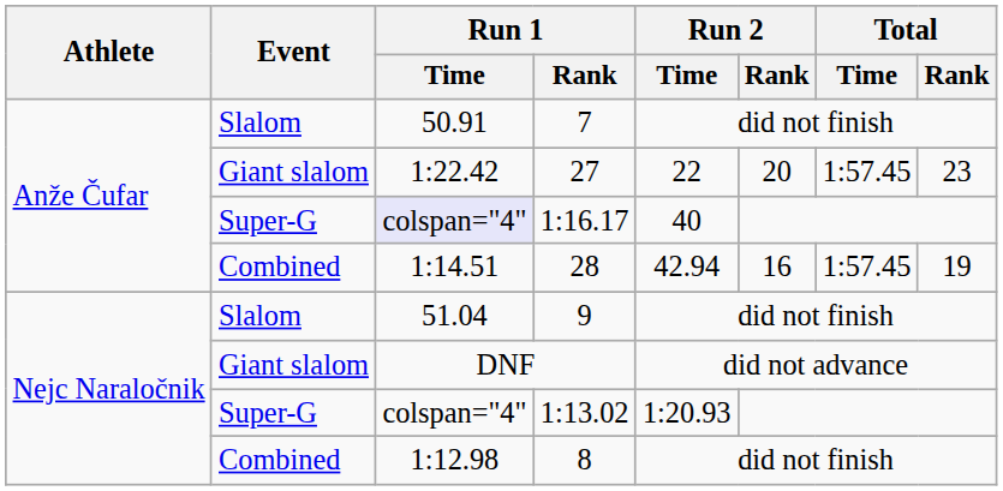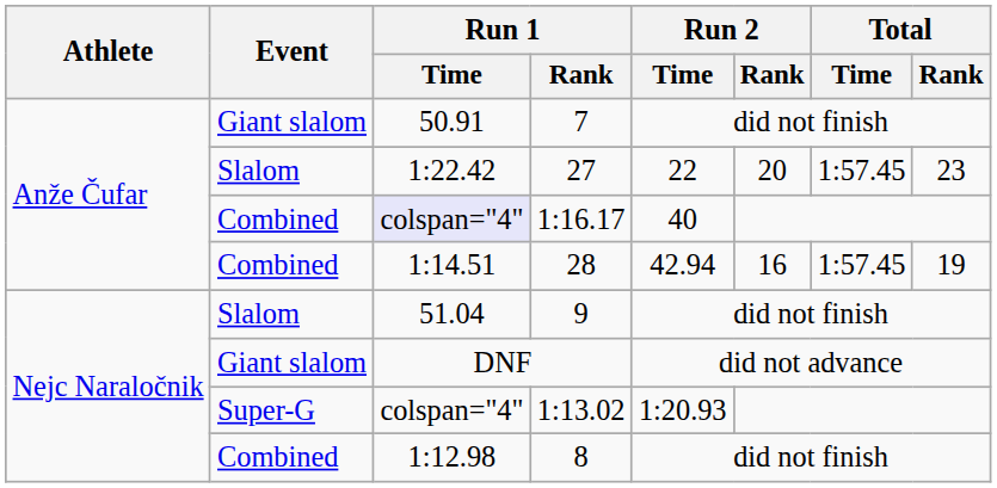7 | Event: Slalom -> Giant slalom
27 | Event: Giant slalom -> Slalom
1:16.17 | Event: Super-G -> Combined
